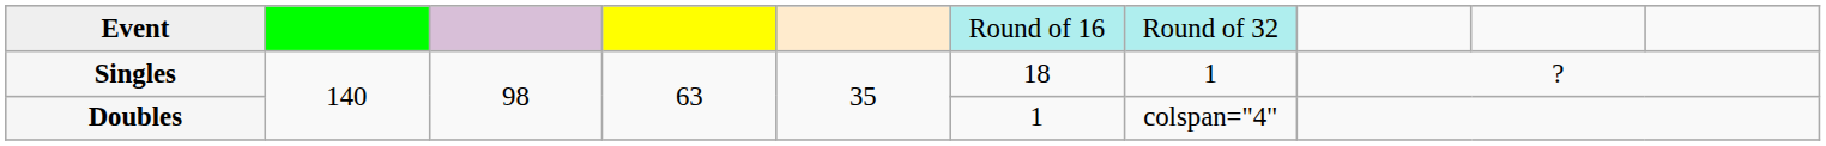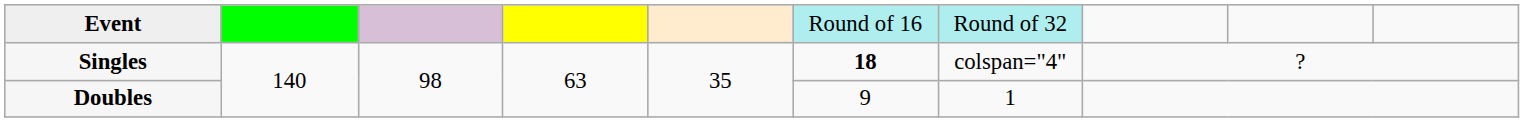Singles | column 6: normal -> bold
Singles | column 7: 1 -> colspan="4"
Doubles | column 6: 1 -> 9
Doubles | column 7: colspan="4" -> 1
